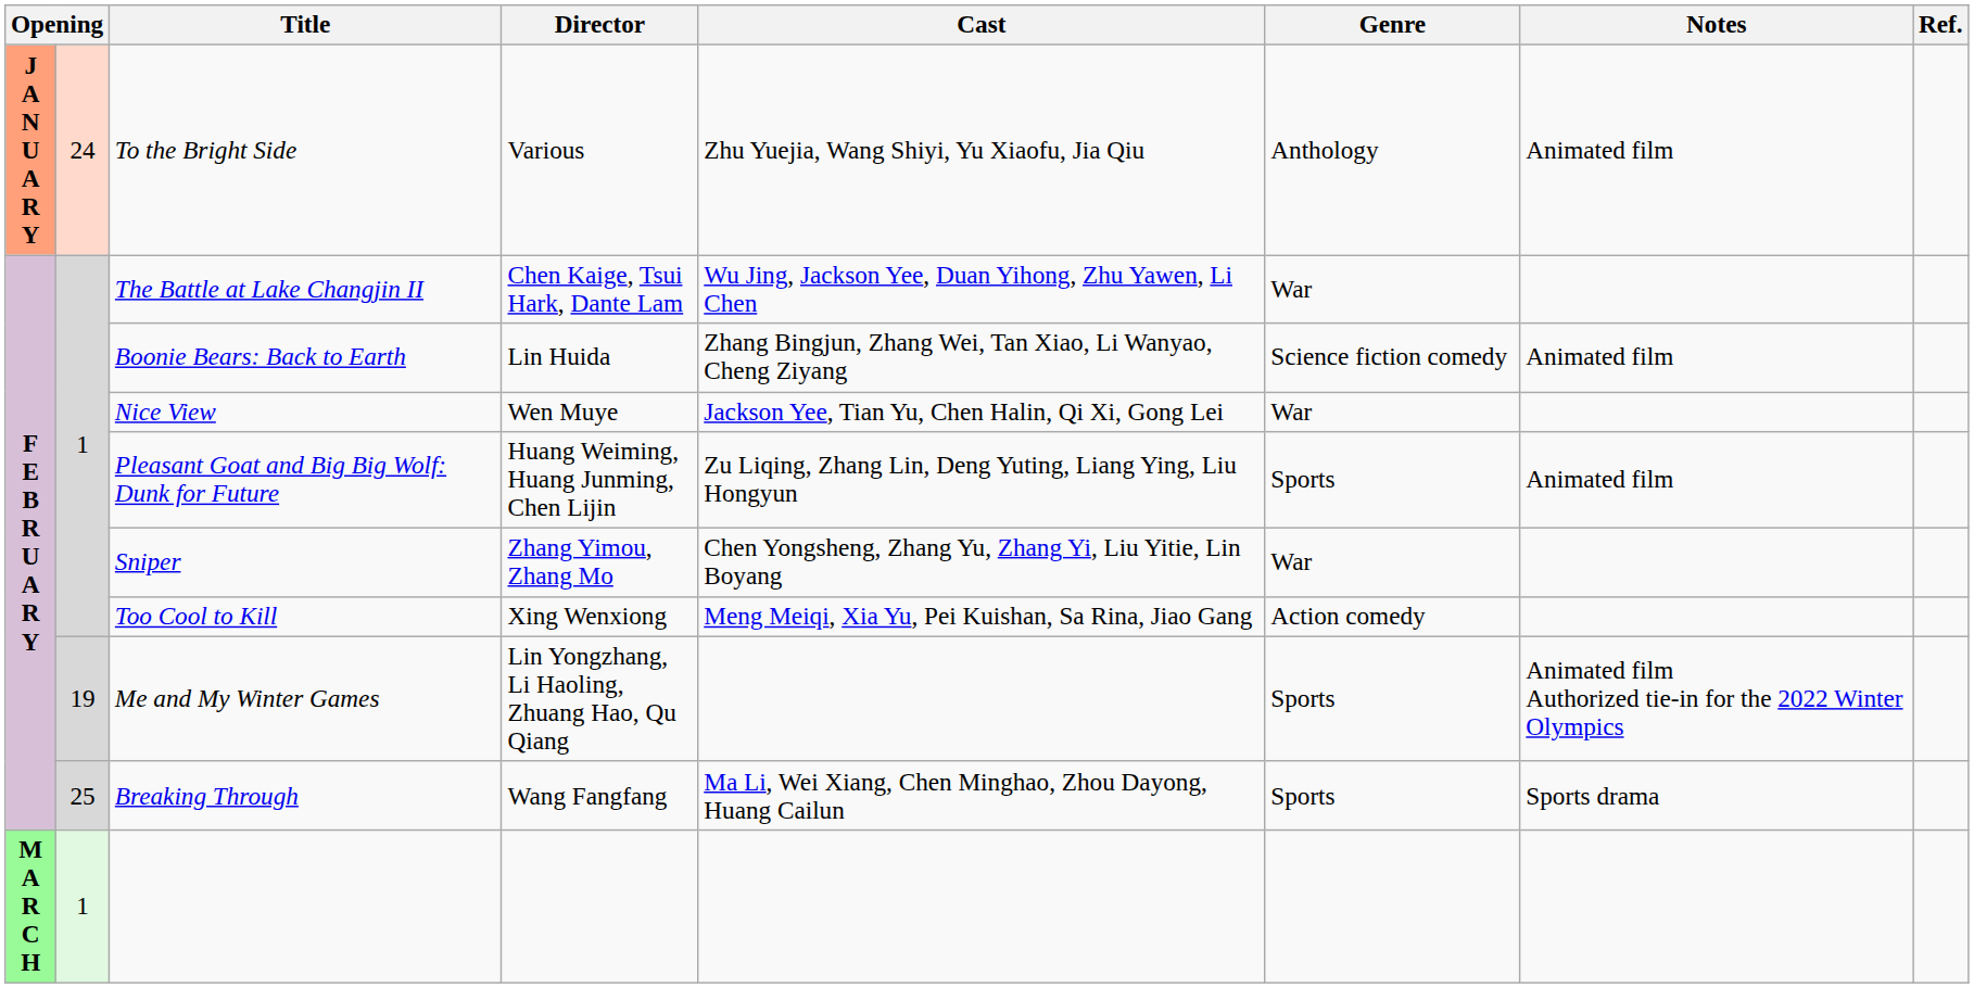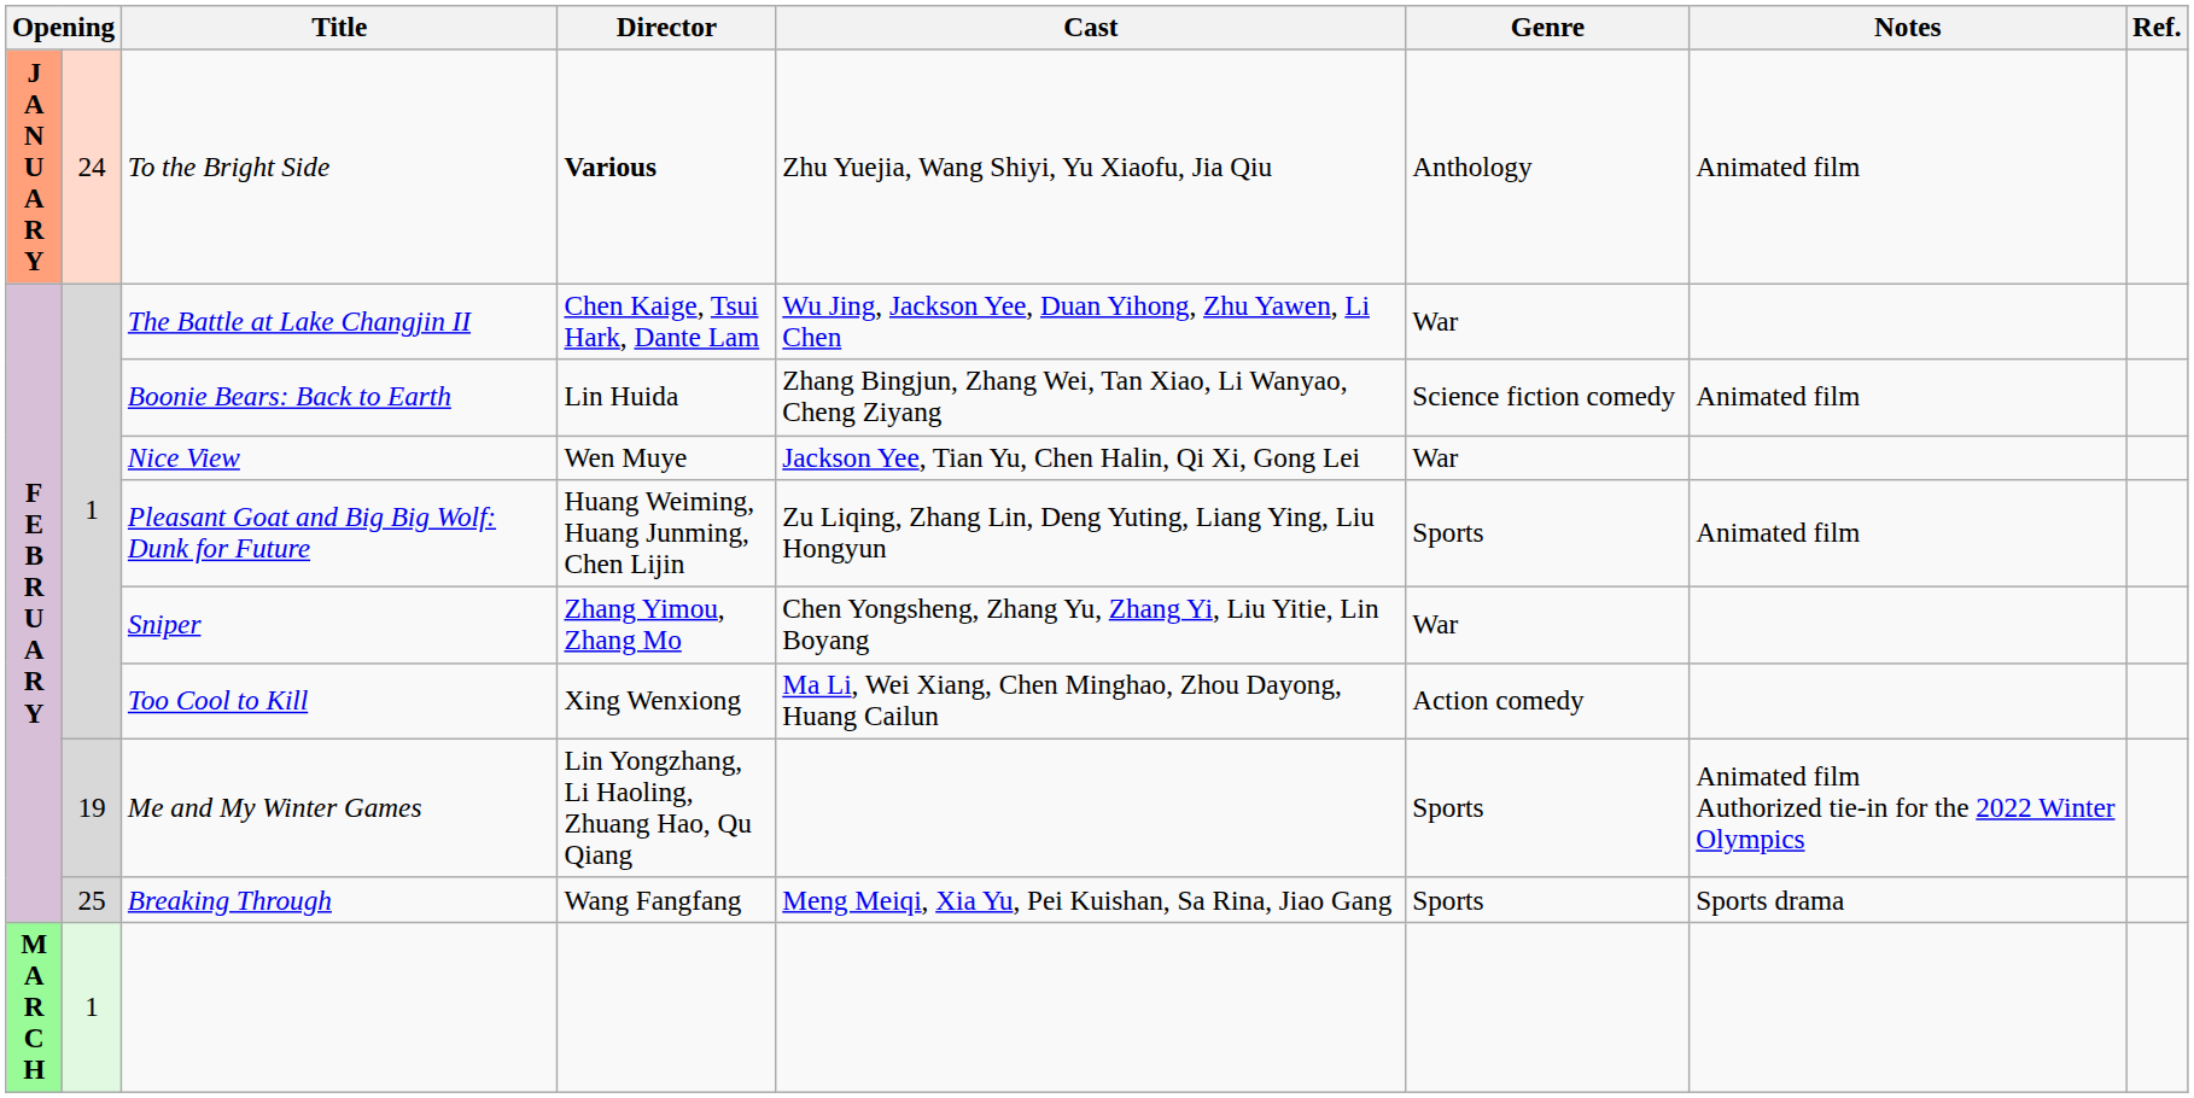To the Bright Side | Director: normal -> bold
Too Cool to Kill | Cast: Meng Meiqi, Xia Yu, Pei Kuishan, Sa Rina, Jiao Gang -> Ma Li, Wei Xiang, Chen Minghao, Zhou Dayong, Huang Cailun
Breaking Through | Cast: Ma Li, Wei Xiang, Chen Minghao, Zhou Dayong, Huang Cailun -> Meng Meiqi, Xia Yu, Pei Kuishan, Sa Rina, Jiao Gang
